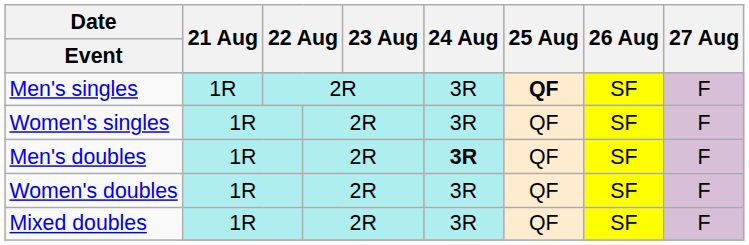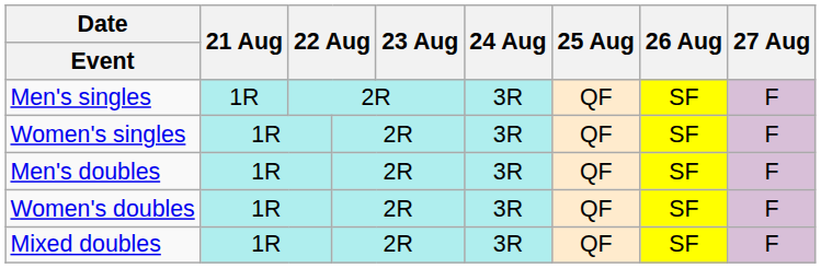Men's singles | 25 Aug: bold -> normal
Men's doubles | 24 Aug: bold -> normal
